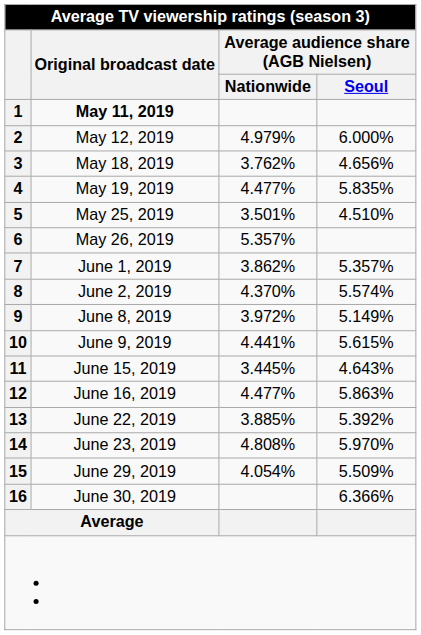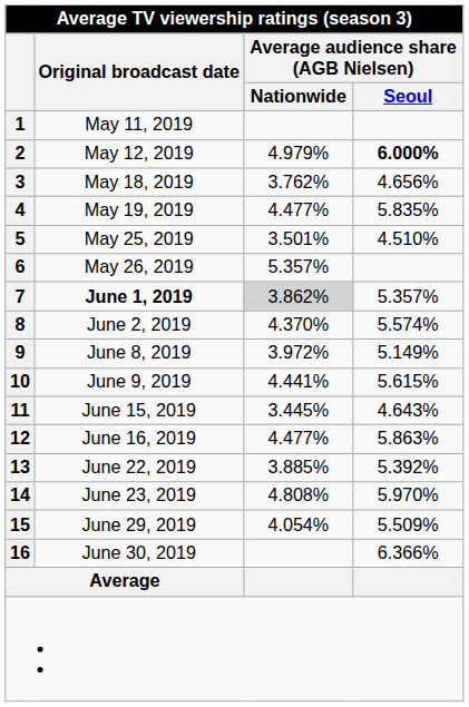1 | Original broadcast date: bold -> normal
2 | Average audience share (AGB Nielsen) / Seoul: normal -> bold
7 | Original broadcast date: normal -> bold
7 | Average audience share (AGB Nielsen) / Nationwide: no background -> lightgrey background
